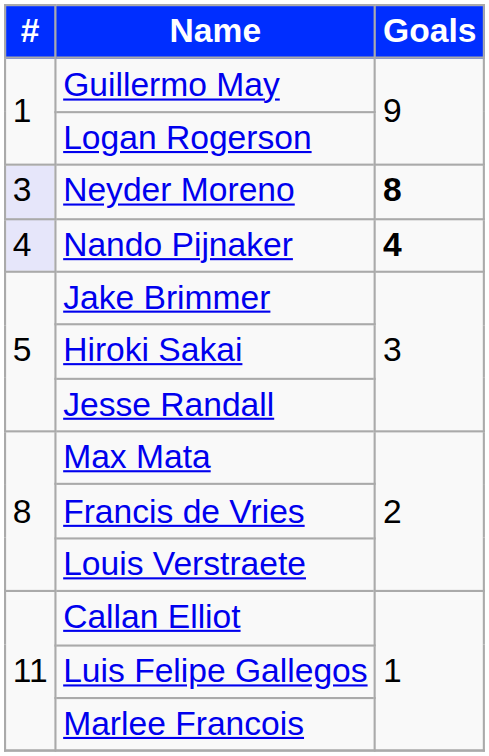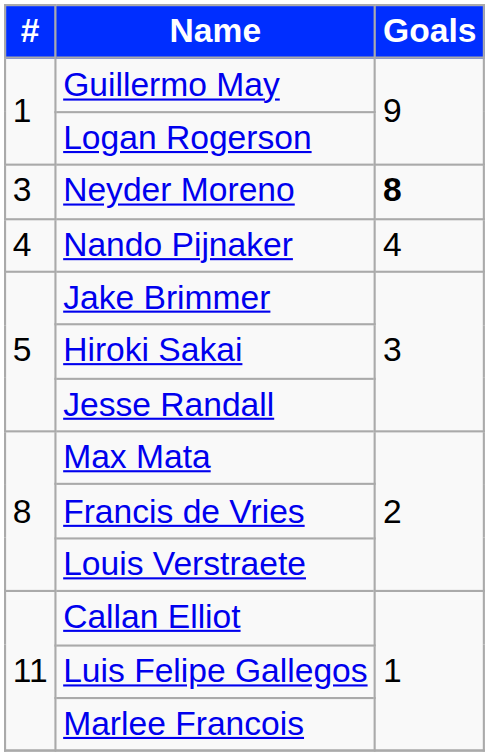Neyder Moreno | #: lavender background -> no background
Nando Pijnaker | #: lavender background -> no background
Nando Pijnaker | Goals: bold -> normal
